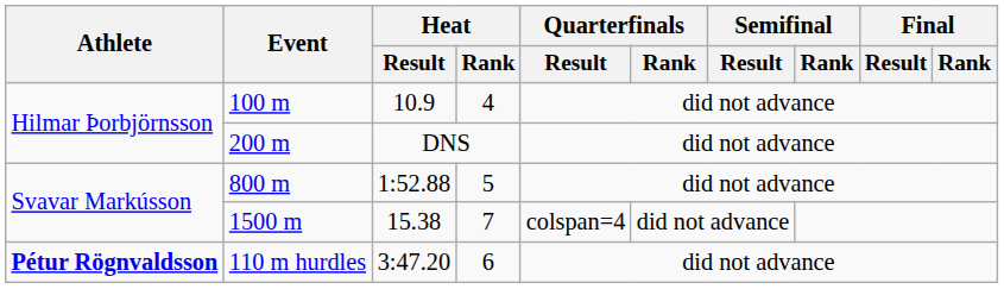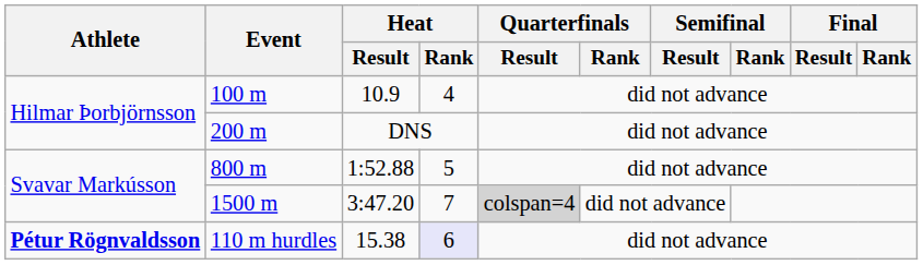1500 m | Heat / Result: 15.38 -> 3:47.20
1500 m | Quarterfinals / Result: no background -> lightgrey background
110 m hurdles | Heat / Result: 3:47.20 -> 15.38
110 m hurdles | Heat / Rank: no background -> lavender background
